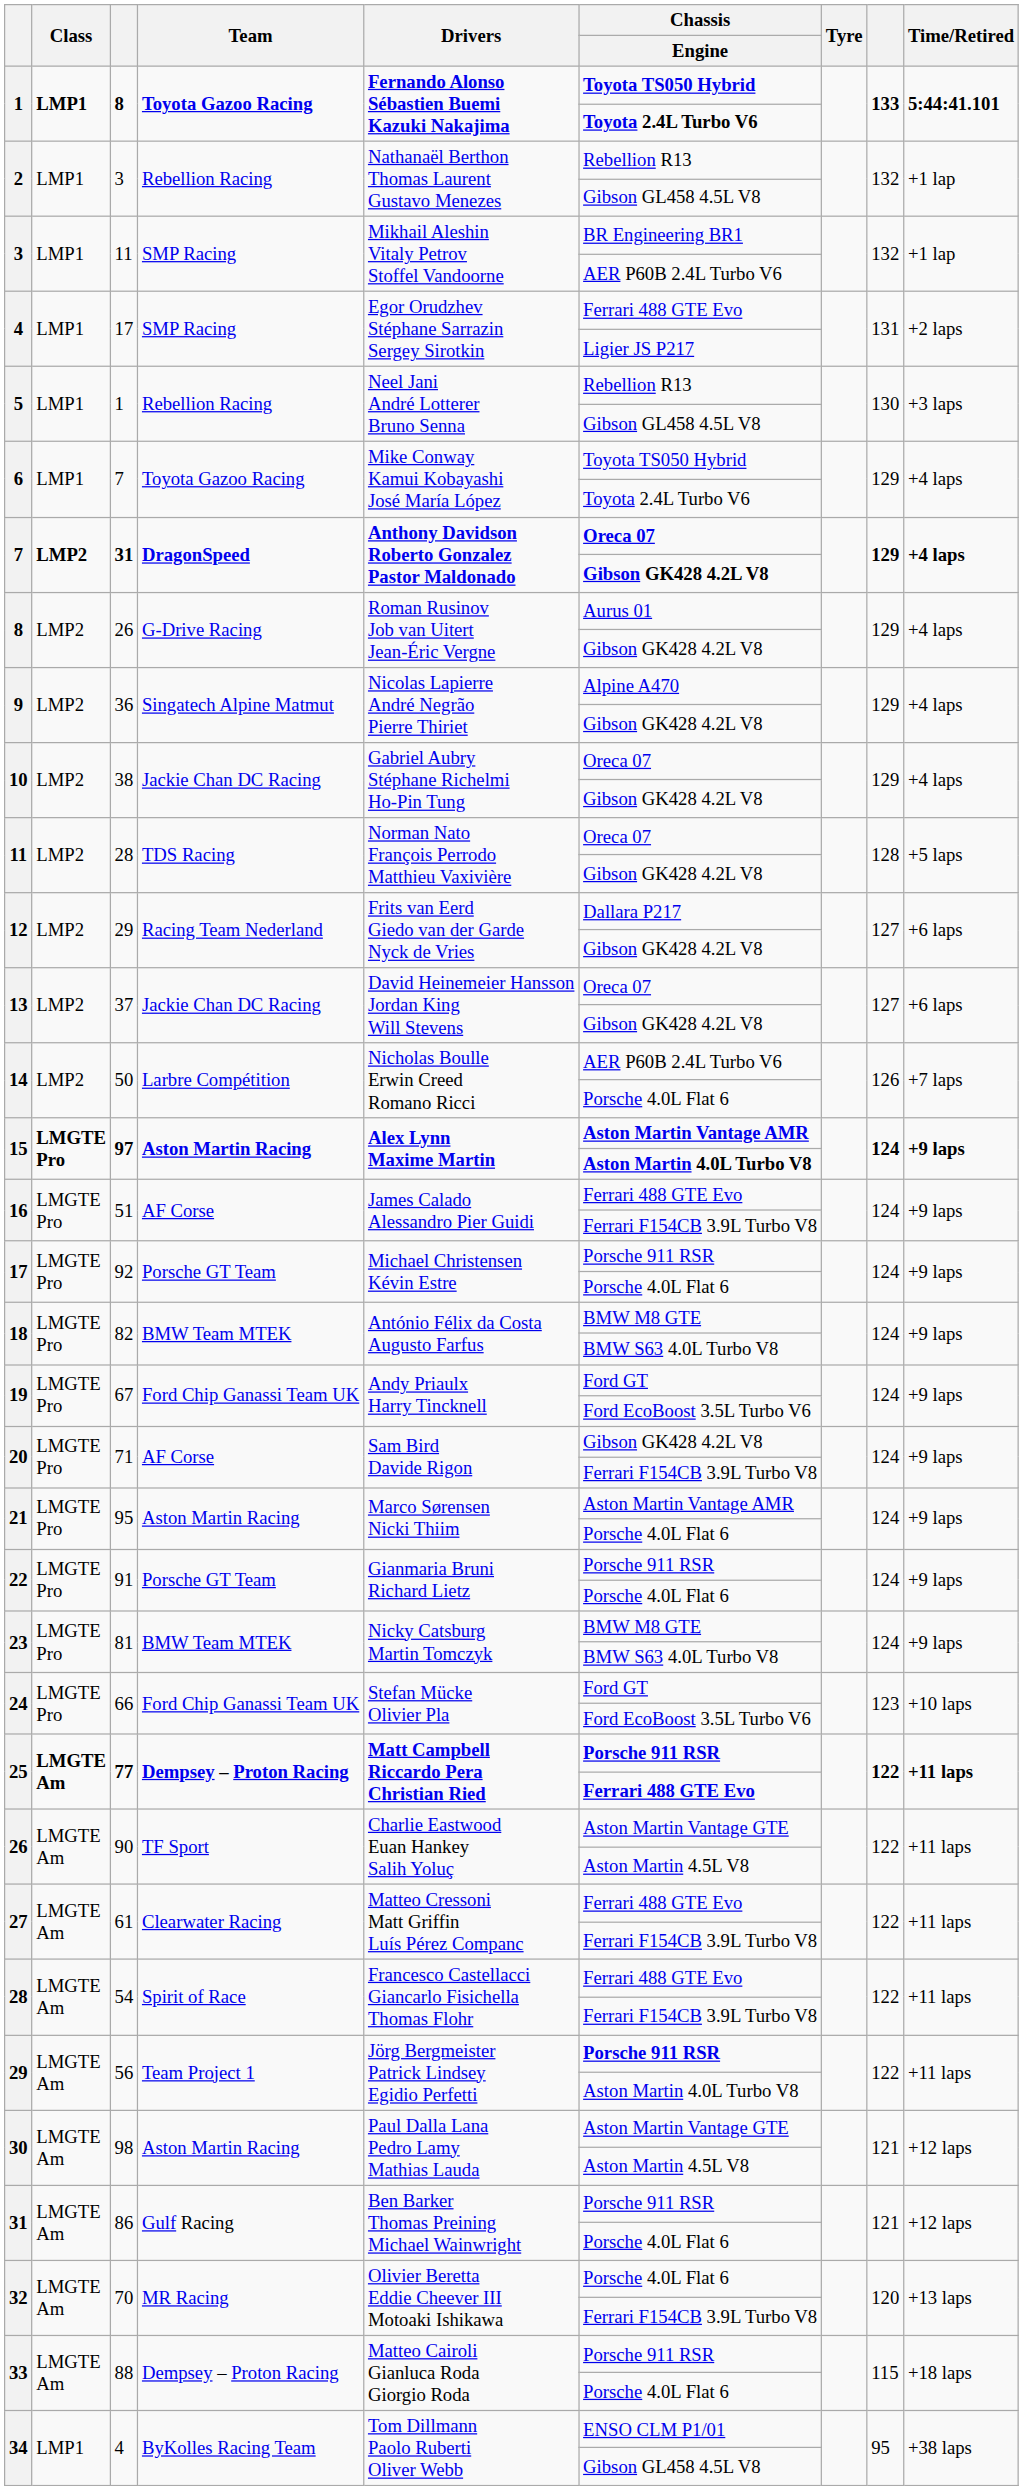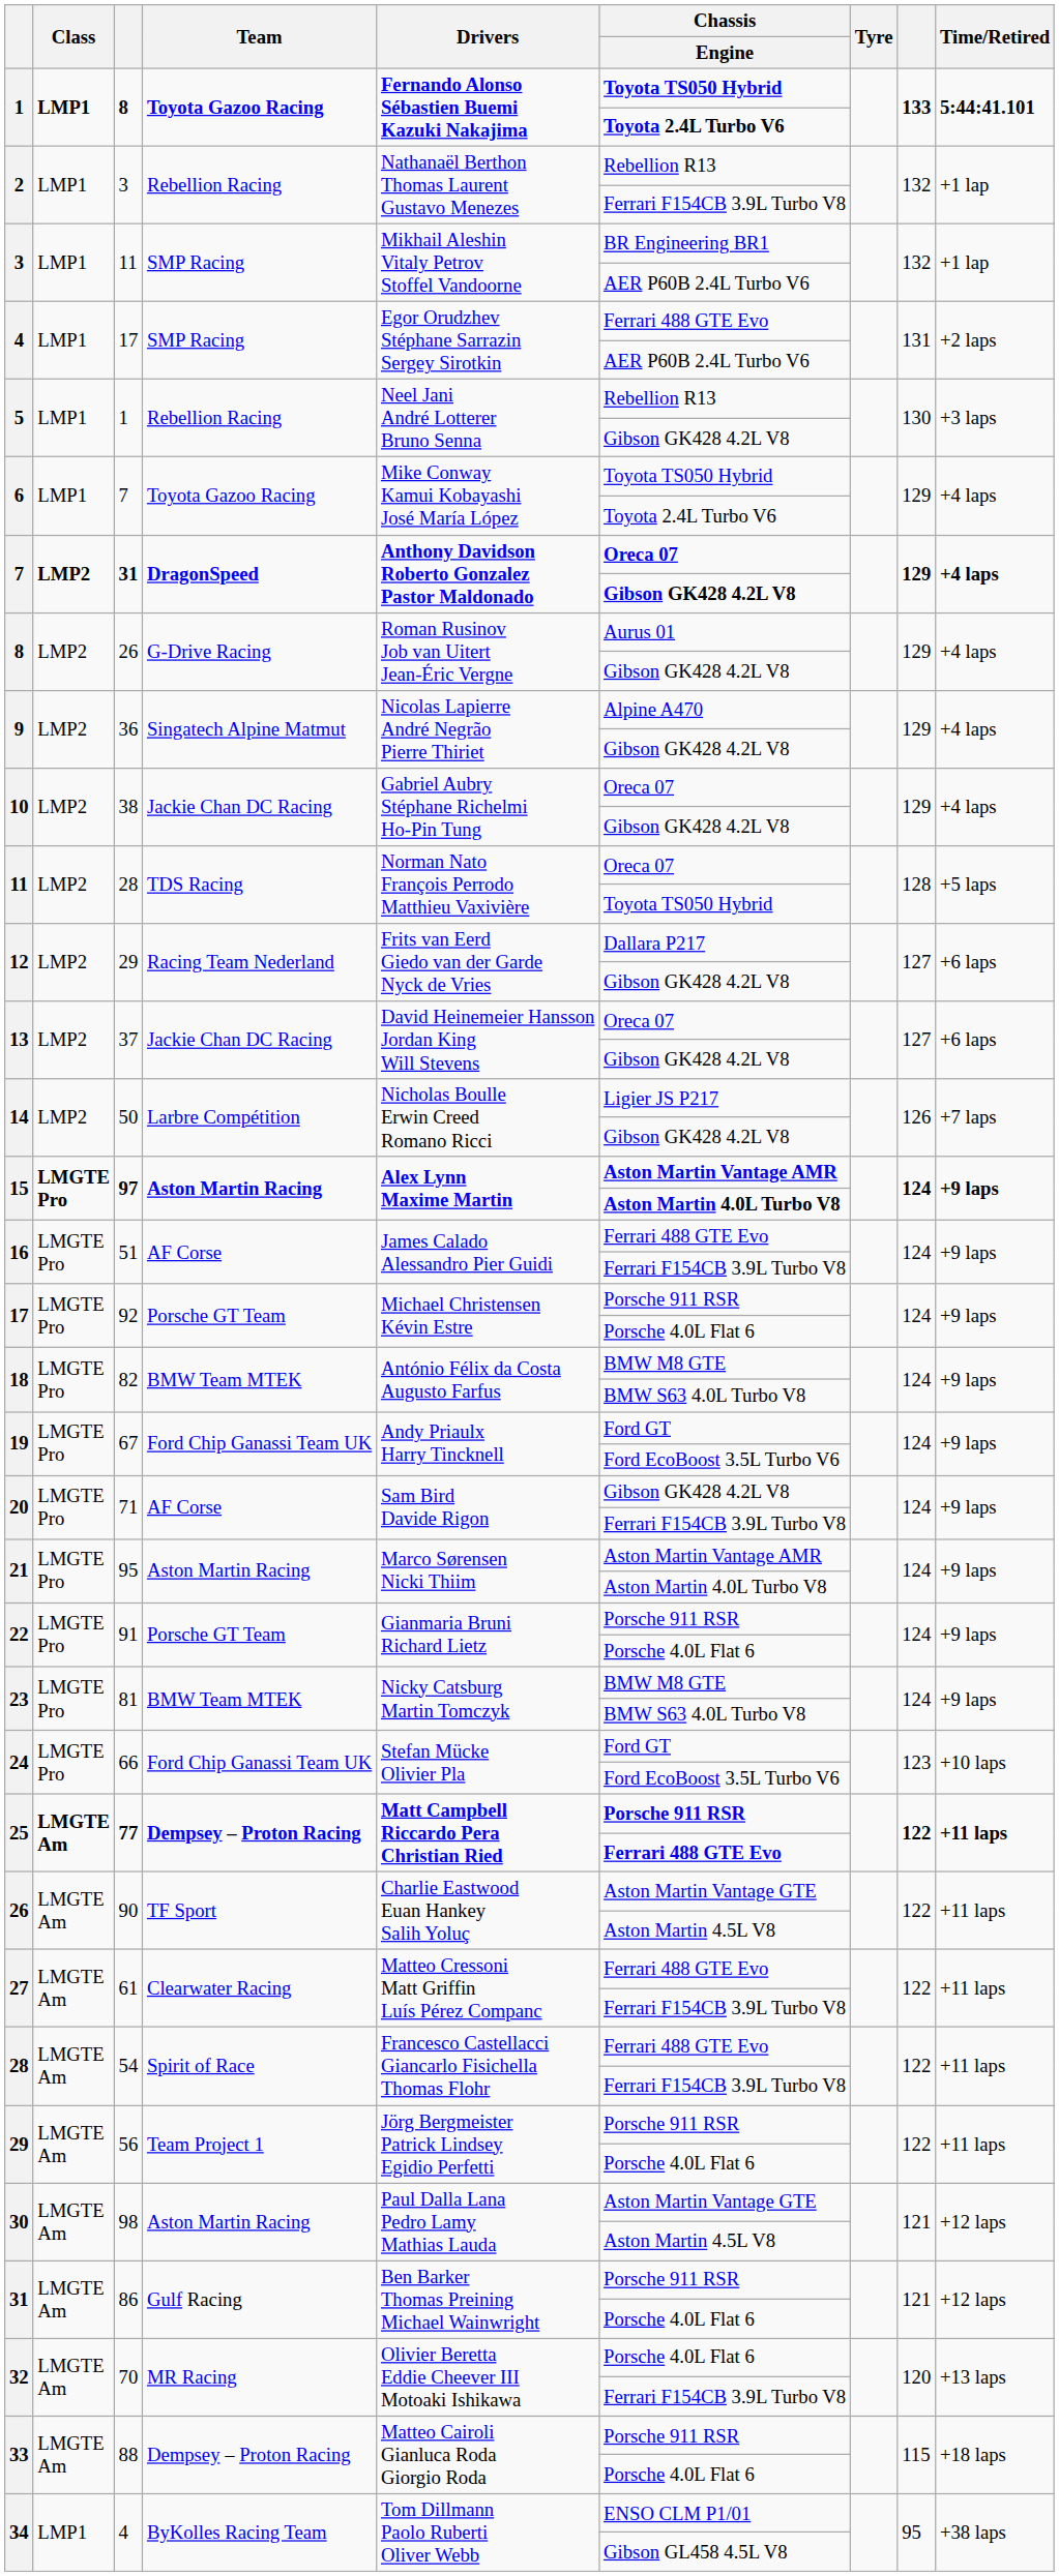row 6 | Chassis / Engine: Gibson GL458 4.5L V8 -> Ferrari F154CB 3.9L Turbo V8
row 10 | Chassis / Engine: Ligier JS P217 -> AER P60B 2.4L Turbo V6
row 12 | Chassis / Engine: Gibson GL458 4.5L V8 -> Gibson GK428 4.2L V8
row 24 | Chassis / Engine: Gibson GK428 4.2L V8 -> Toyota TS050 Hybrid
row 29 | Chassis / Engine: AER P60B 2.4L Turbo V6 -> Ligier JS P217
row 30 | Chassis / Engine: Porsche 4.0L Flat 6 -> Gibson GK428 4.2L V8
row 44 | Chassis / Engine: Porsche 4.0L Flat 6 -> Aston Martin 4.0L Turbo V8
row 59 | Chassis / Engine: bold -> normal
row 60 | Chassis / Engine: Aston Martin 4.0L Turbo V8 -> Porsche 4.0L Flat 6
